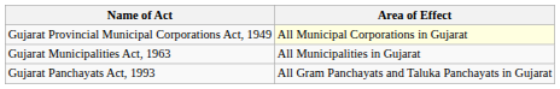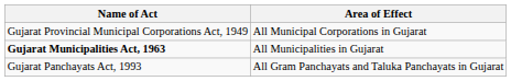row 2 | Area of Effect: lightyellow background -> no background
row 3 | Name of Act: normal -> bold
